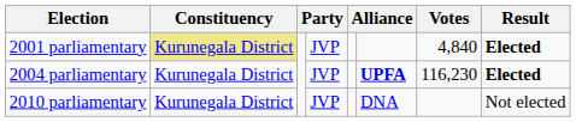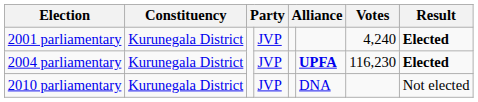2001 parliamentary | Constituency: khaki background -> no background
2001 parliamentary | Votes: 4,840 -> 4,240
